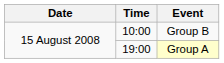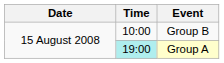Group A | Time: no background -> paleturquoise background
